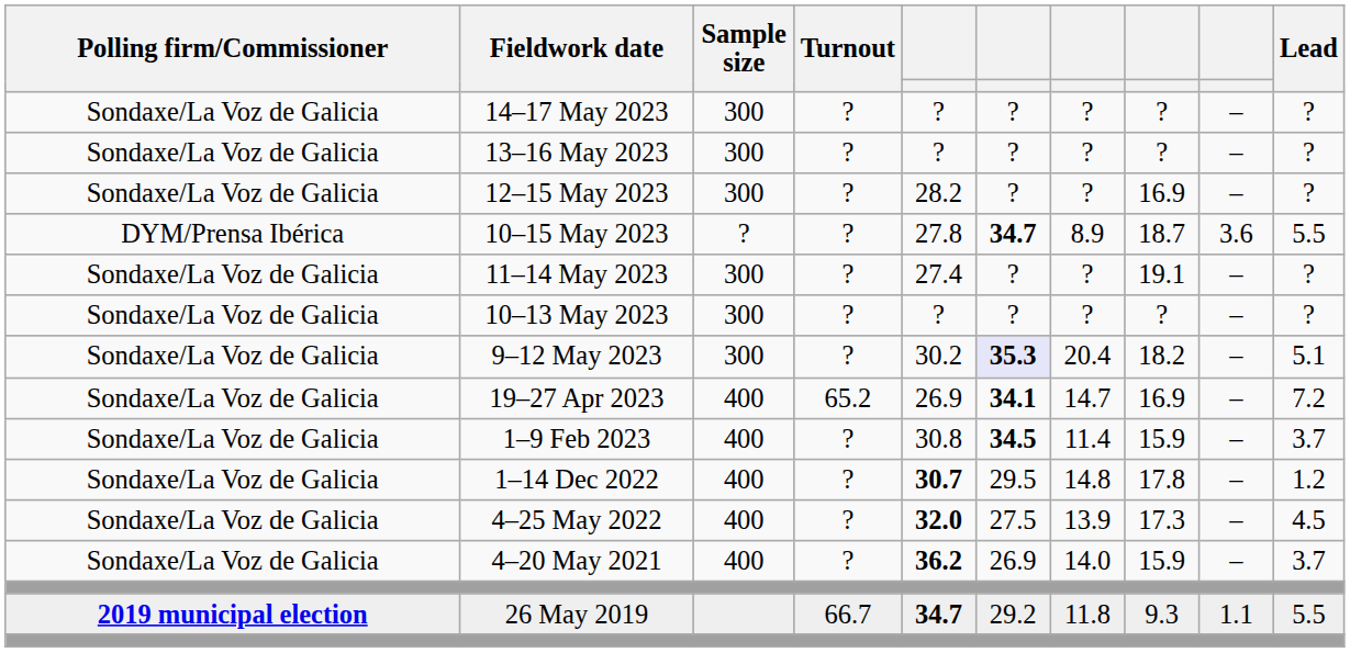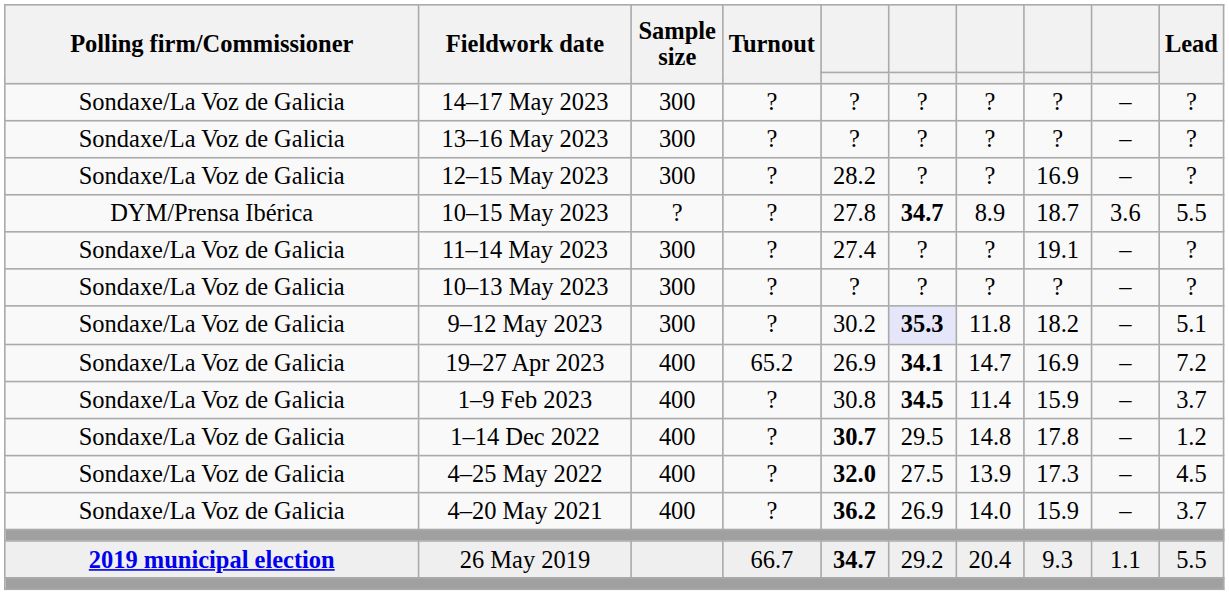9–12 May 2023 | column 7: 20.4 -> 11.8
26 May 2019 | column 7: 11.8 -> 20.4
